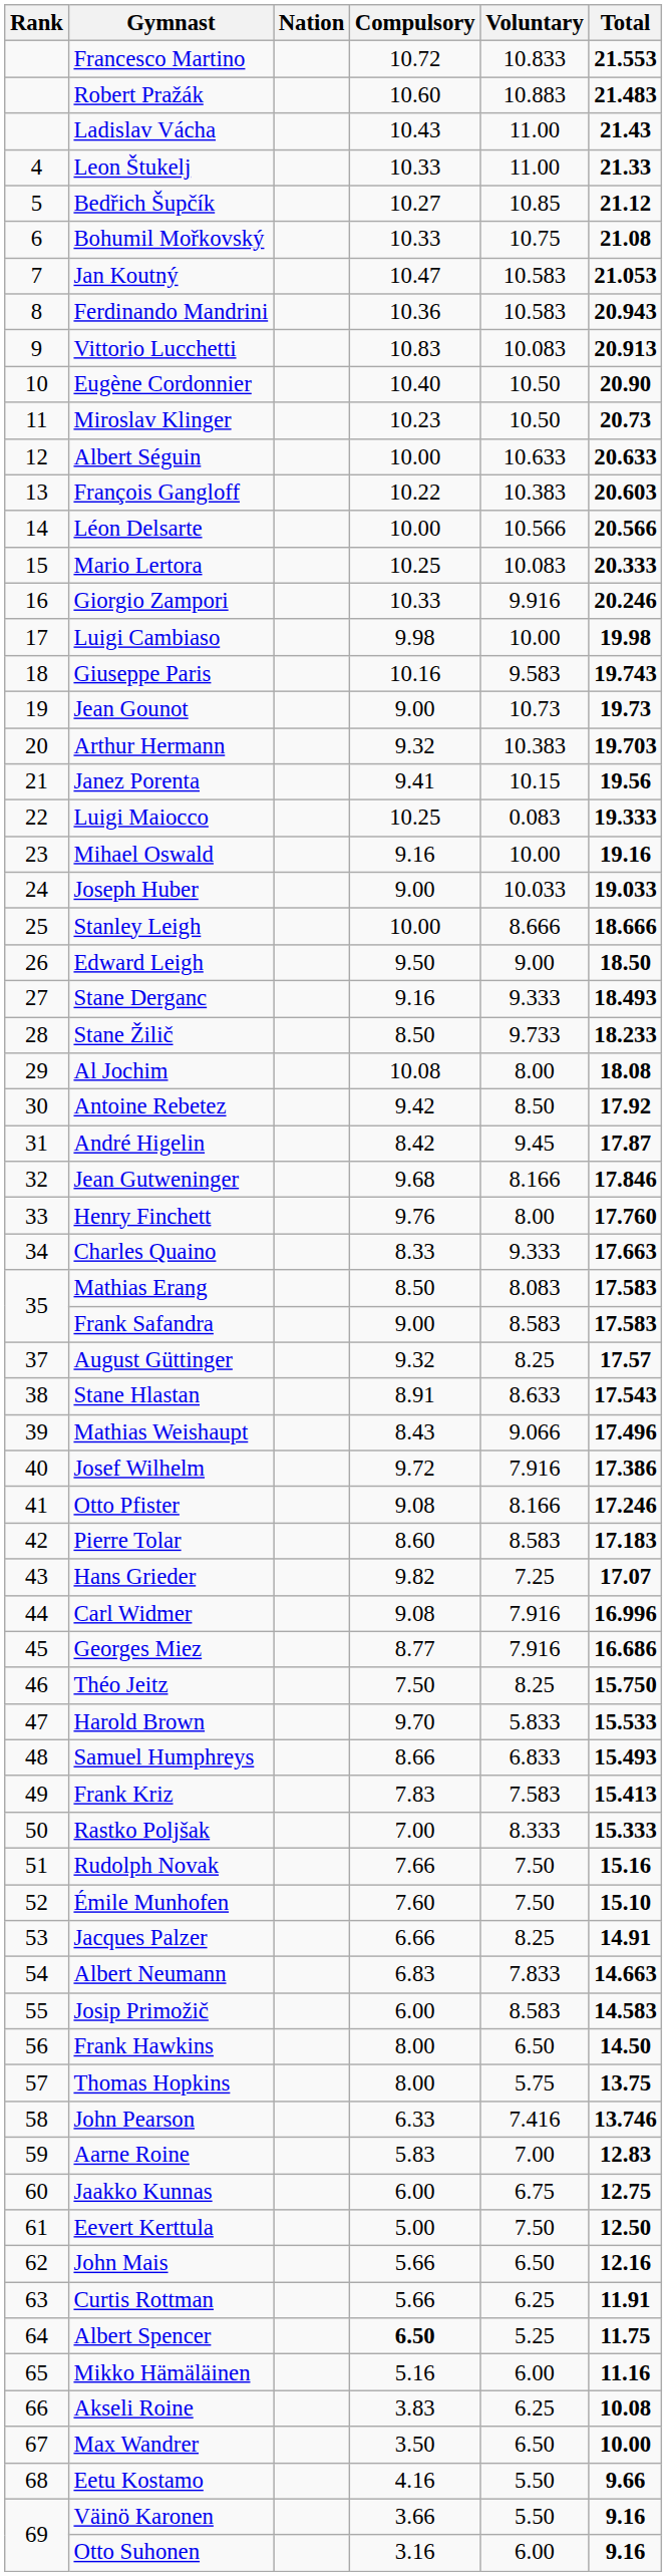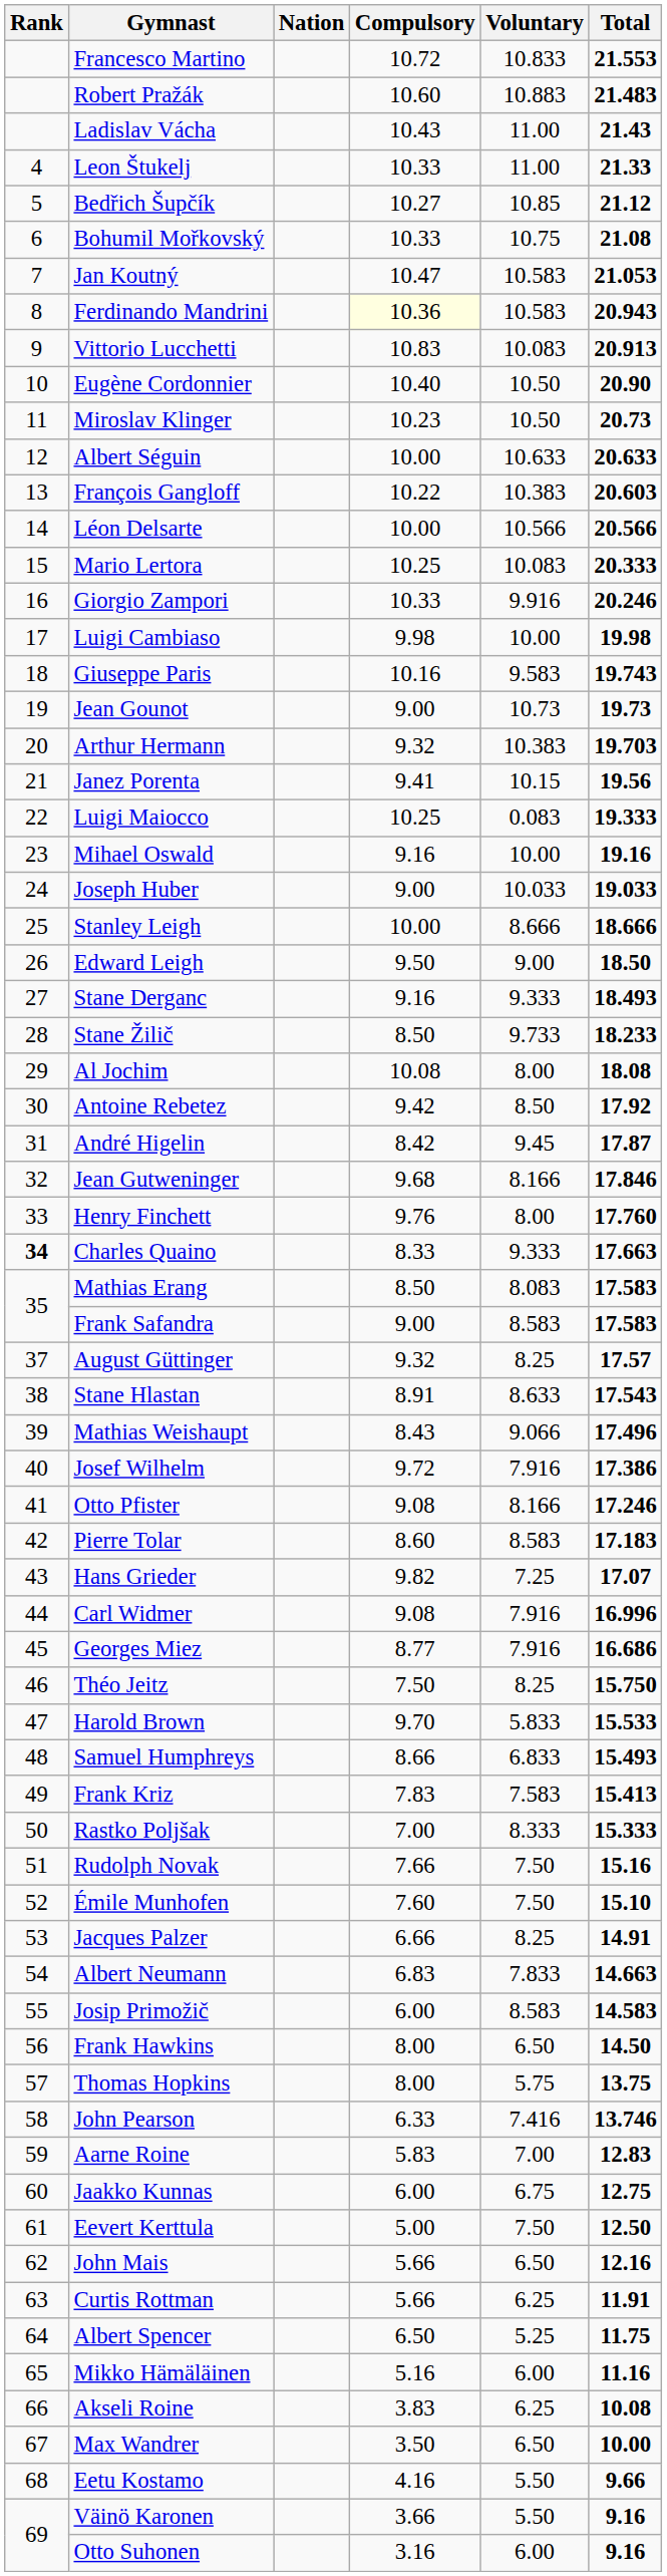Ferdinando Mandrini | Compulsory: no background -> lightyellow background
Charles Quaino | Rank: normal -> bold
Albert Spencer | Compulsory: bold -> normal
